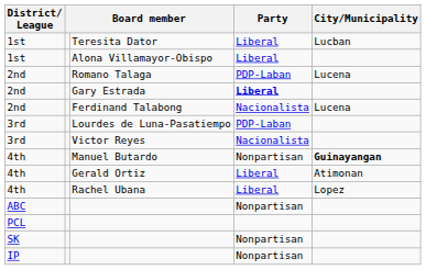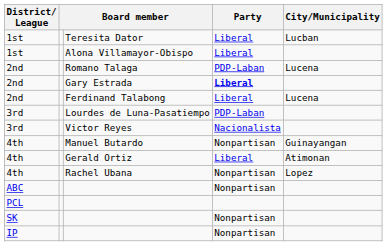Ferdinand Talabong | Party: Nacionalista -> Liberal
Manuel Butardo | City/Municipality: bold -> normal
Rachel Ubana | Party: Liberal -> Nonpartisan
